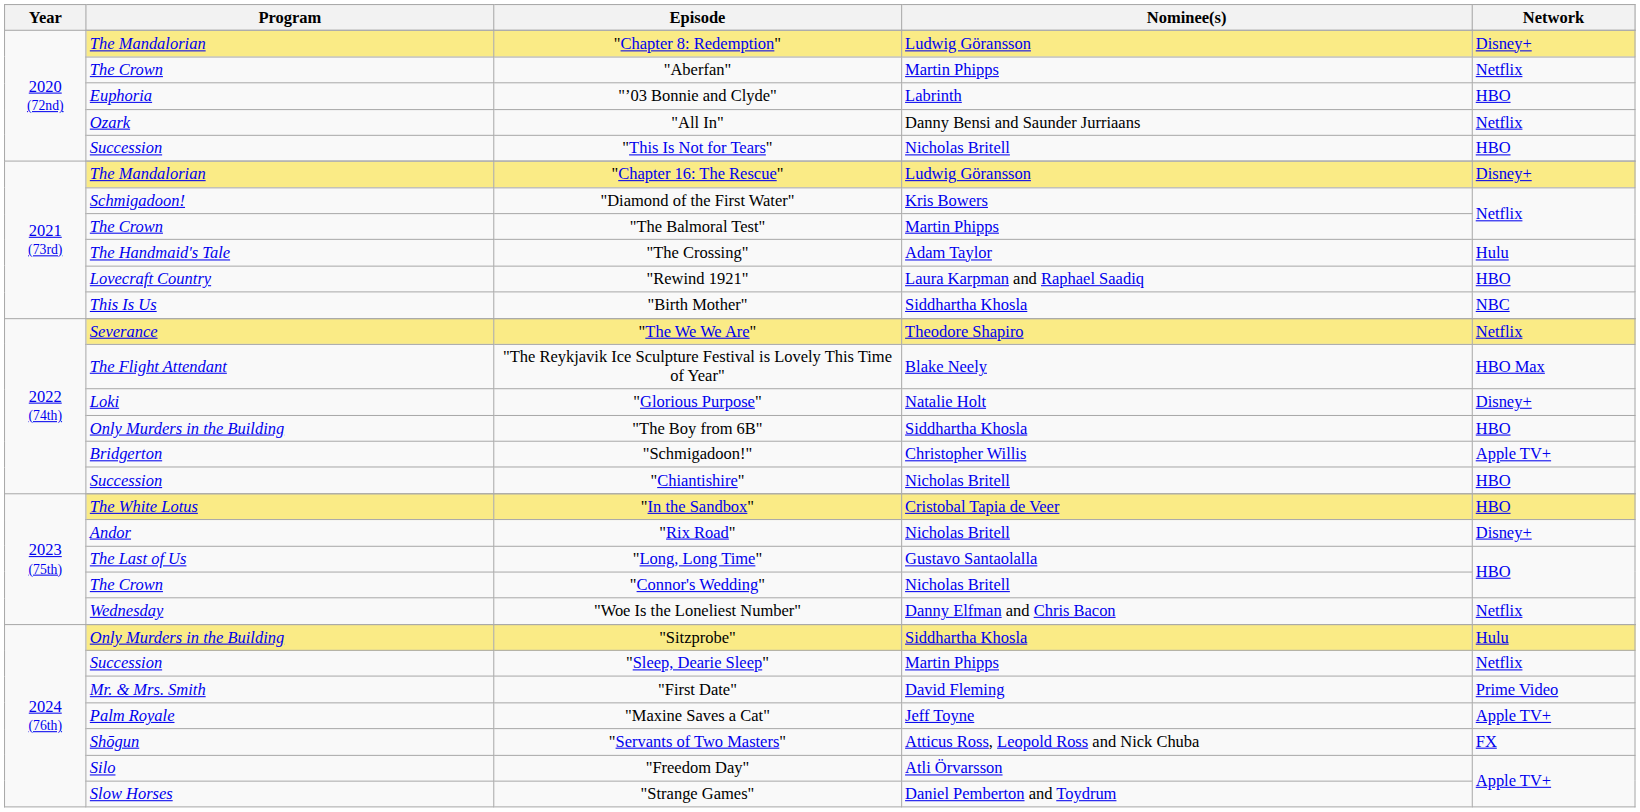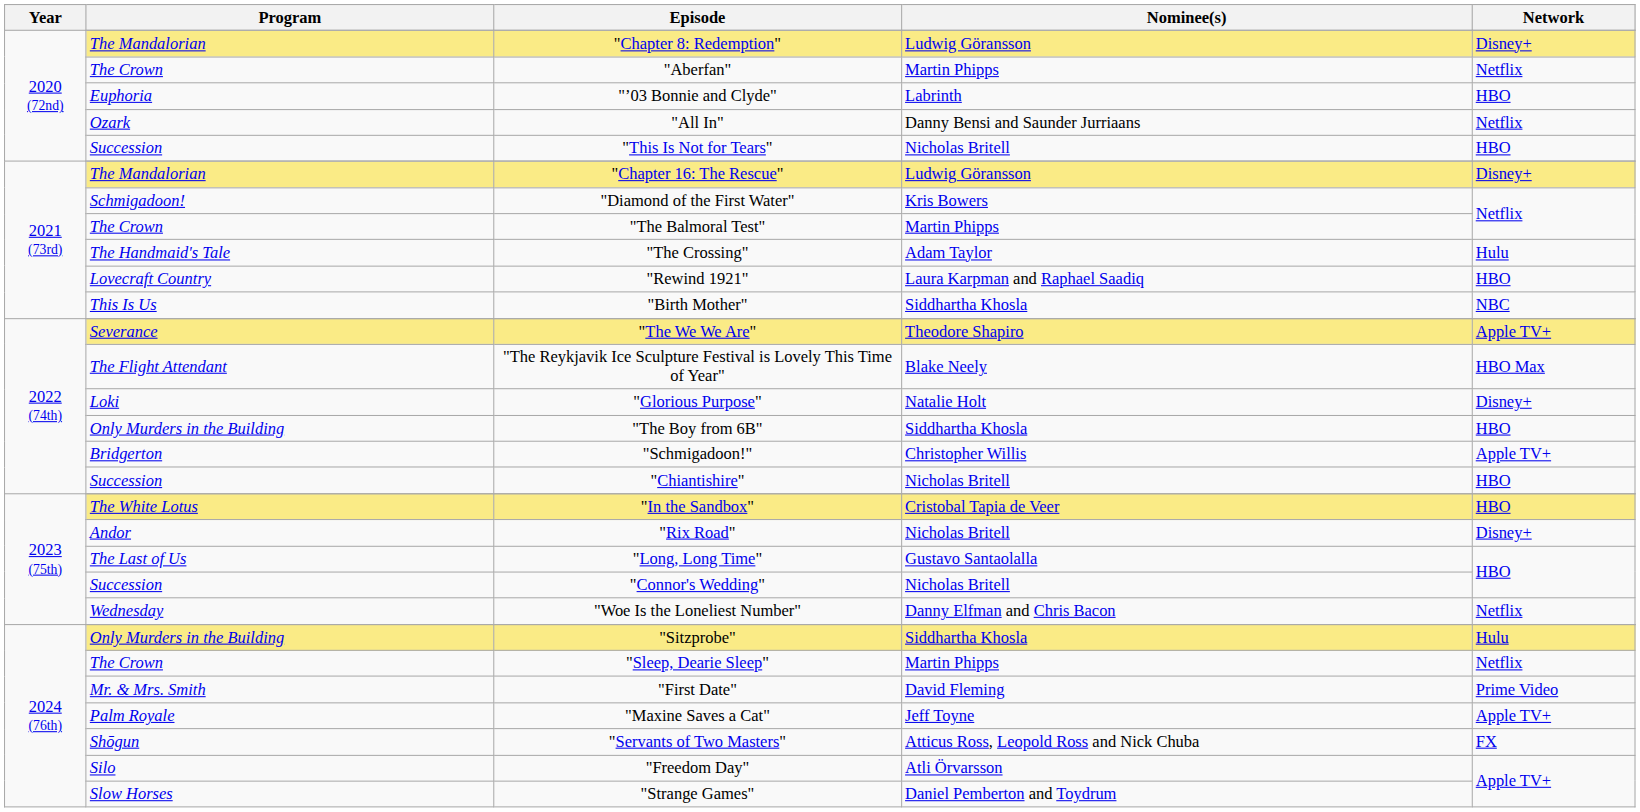"The We We Are" | Network: Netflix -> Apple TV+
"Connor's Wedding" | Program: The Crown -> Succession
"Sleep, Dearie Sleep" | Program: Succession -> The Crown
